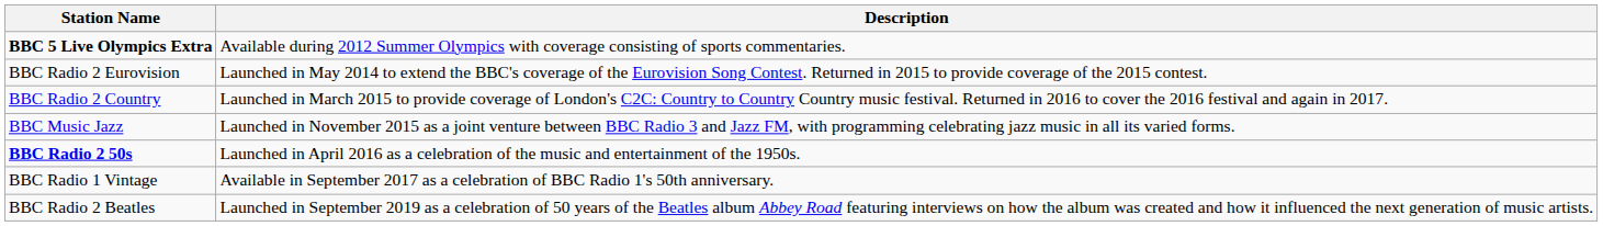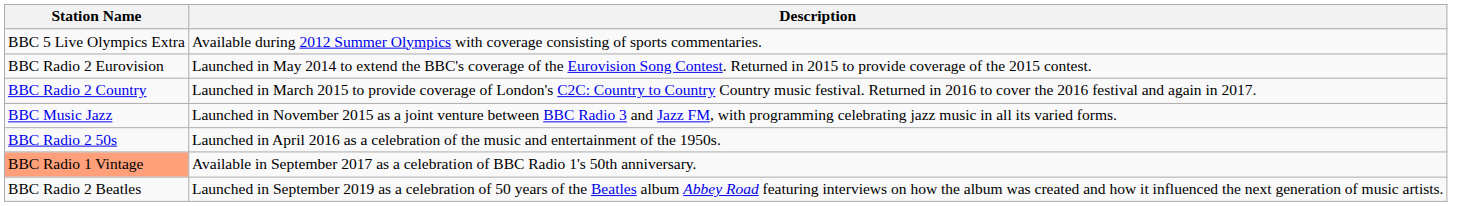BBC 5 Live Olympics Extra | Station Name: bold -> normal
BBC Radio 2 50s | Station Name: bold -> normal
BBC Radio 1 Vintage | Station Name: no background -> lightsalmon background
